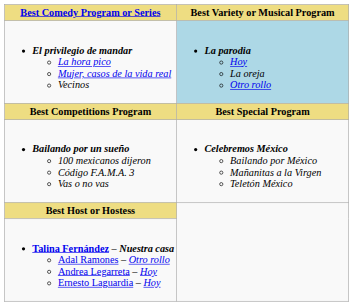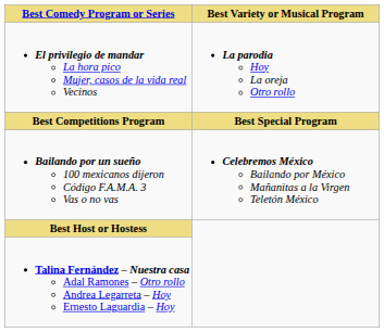row 2 | Best Variety or Musical Program: lightblue background -> no background
